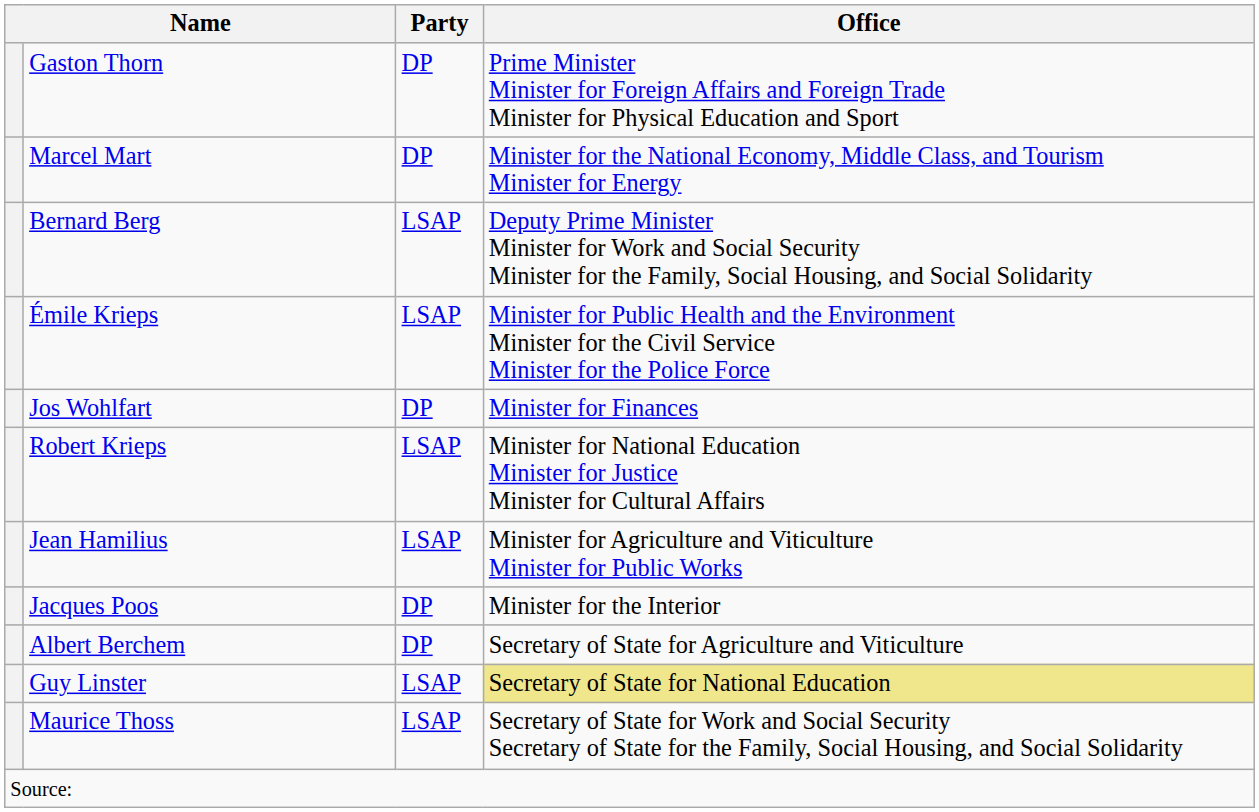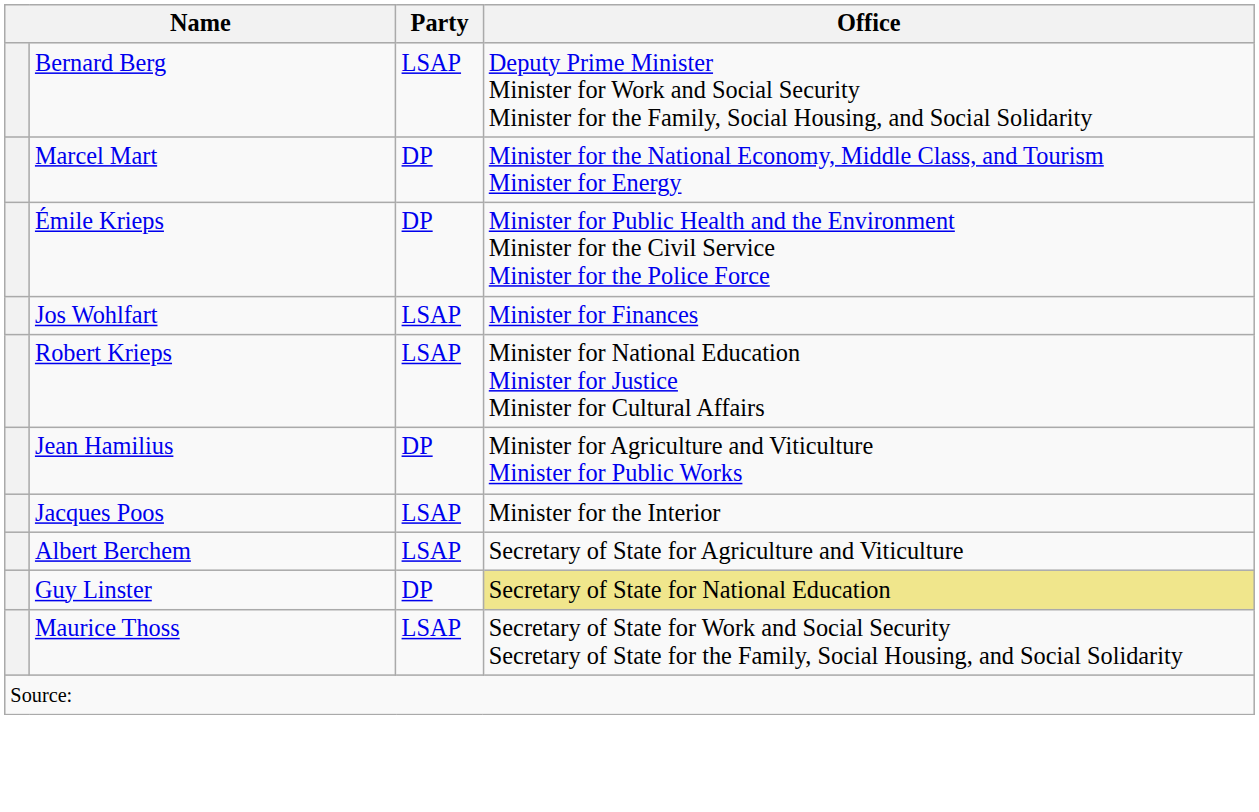- row: Gaston Thorn | DP | Prime Minister Minister for Foreign Affairs and Foreign Trade Minister for Physical Education and Sport
rows swapped: Bernard Berg <-> Marcel Mart
Émile Krieps | Party: LSAP -> DP
Jos Wohlfart | Party: DP -> LSAP
Jean Hamilius | Party: LSAP -> DP
Jacques Poos | Party: DP -> LSAP
Albert Berchem | Party: DP -> LSAP
Guy Linster | Party: LSAP -> DP
